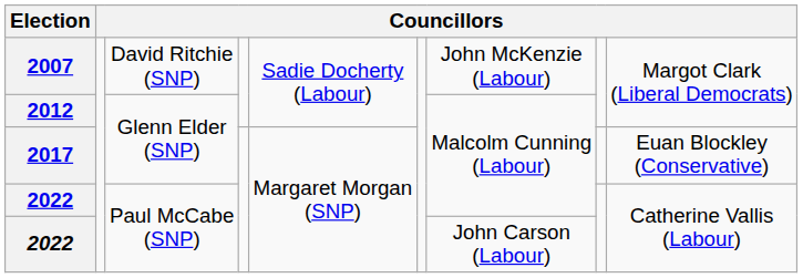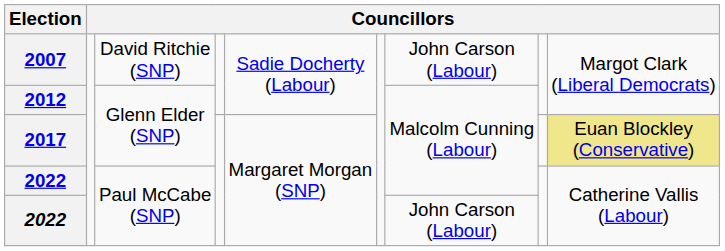2007 | column 7: John McKenzie (Labour) -> John Carson (Labour)
2017 | column 9: no background -> khaki background
